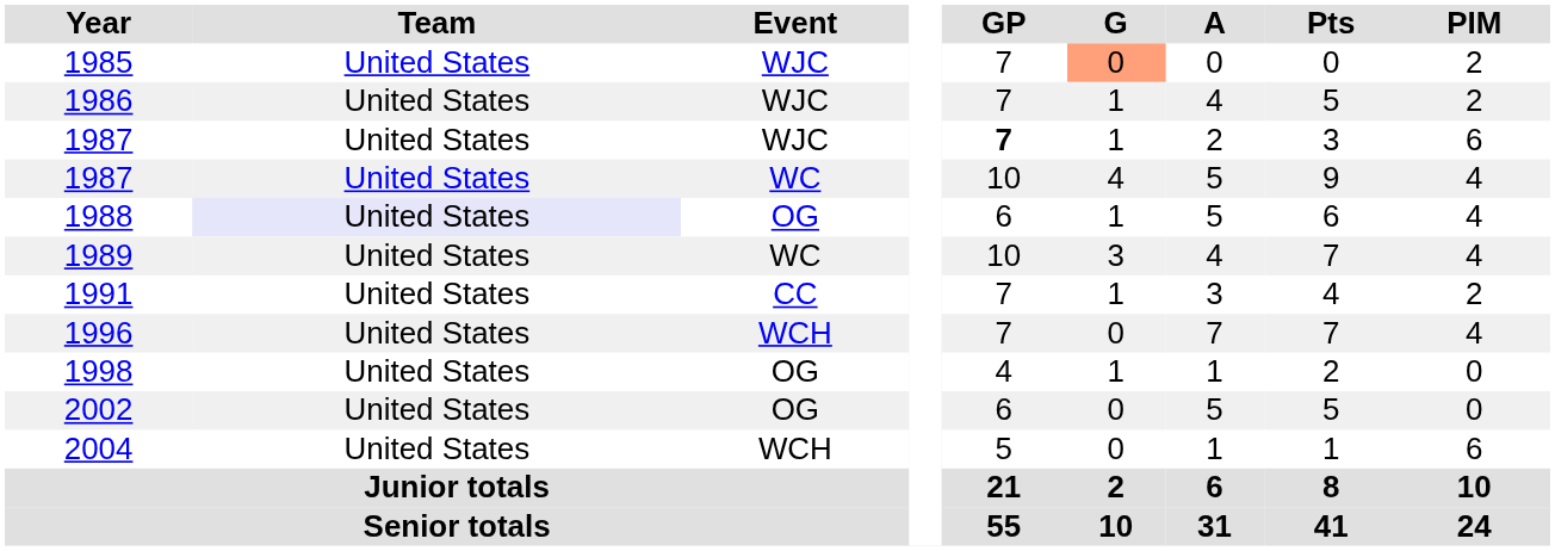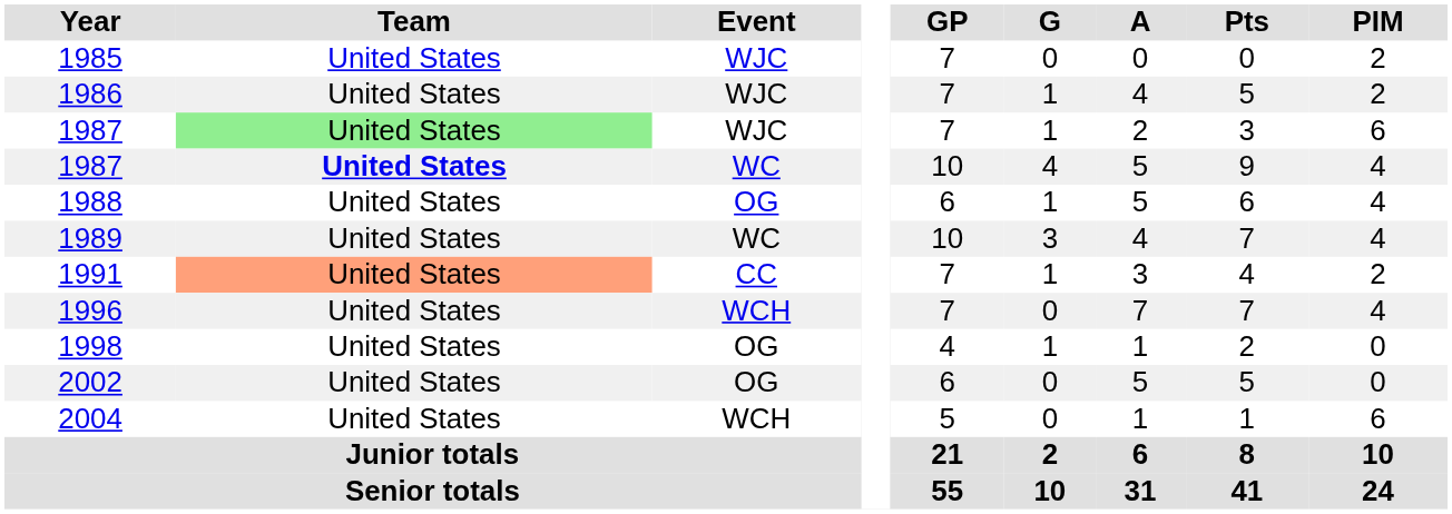1985 | G: lightsalmon background -> no background
1987 / WJC | Team: no background -> lightgreen background
1987 / WJC | GP: bold -> normal
1987 / WC | Team: normal -> bold
1988 | Team: lavender background -> no background
1991 | Team: no background -> lightsalmon background
